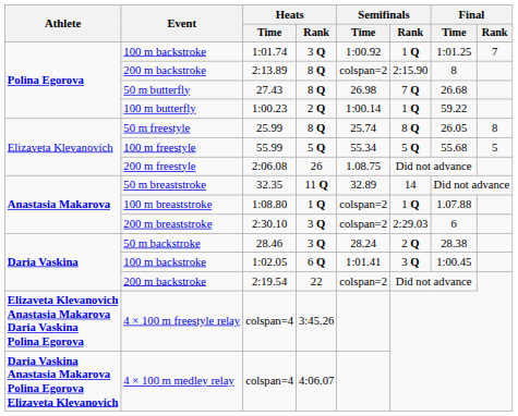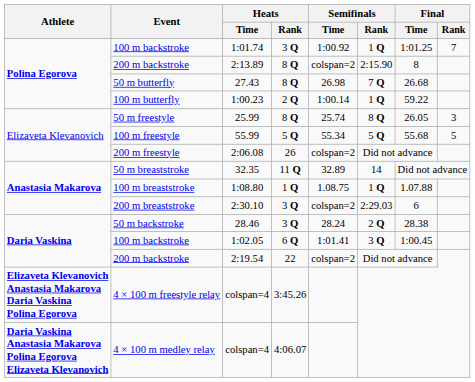25.99 | Final / Rank: 8 -> 3
2:06.08 | Semifinals / Time: 1.08.75 -> colspan=2
1:08.80 | Semifinals / Time: colspan=2 -> 1.08.75
